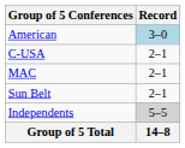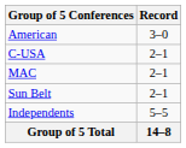American | Record: lightblue background -> no background
Independents | Record: lightgrey background -> no background
